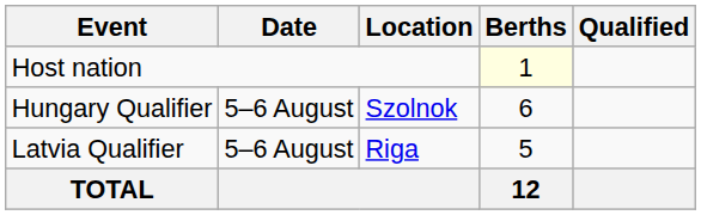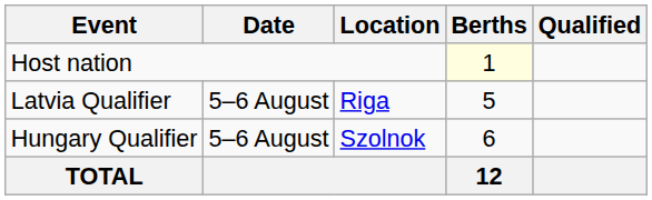rows swapped: Latvia Qualifier <-> Hungary Qualifier
